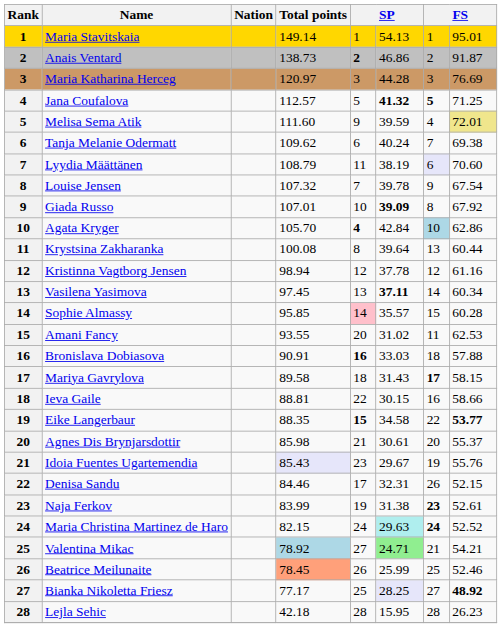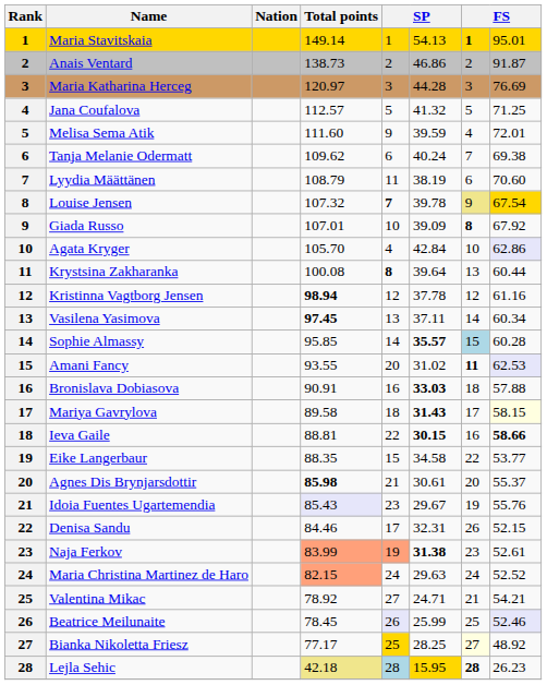Maria Stavitskaia | column 7: normal -> bold
Anais Ventard | column 5: bold -> normal
Jana Coufalova | column 6: bold -> normal
Jana Coufalova | column 7: bold -> normal
Melisa Sema Atik | column 8: khaki background -> no background
Lyydia Määttänen | column 7: lavender background -> no background
Louise Jensen | column 5: normal -> bold
Louise Jensen | column 7: no background -> khaki background
Louise Jensen | column 8: no background -> gold background
Giada Russo | column 6: bold -> normal
Giada Russo | column 7: normal -> bold
Agata Kryger | column 5: bold -> normal
Agata Kryger | column 7: lightblue background -> no background
Agata Kryger | column 8: no background -> lavender background
Krystsina Zakharanka | column 5: normal -> bold
Kristinna Vagtborg Jensen | Total points: normal -> bold
Vasilena Yasimova | Total points: normal -> bold
Vasilena Yasimova | column 6: bold -> normal
Sophie Almassy | column 5: pink background -> no background
Sophie Almassy | column 6: normal -> bold
Sophie Almassy | column 7: no background -> lightblue background
Amani Fancy | column 7: normal -> bold
Amani Fancy | column 8: no background -> lavender background
Bronislava Dobiasova | column 5: bold -> normal
Bronislava Dobiasova | column 6: normal -> bold
Mariya Gavrylova | column 6: normal -> bold
Mariya Gavrylova | column 7: bold -> normal
Mariya Gavrylova | column 8: no background -> lightyellow background
Ieva Gaile | column 6: normal -> bold
Ieva Gaile | column 8: normal -> bold
Eike Langerbaur | column 5: bold -> normal
Eike Langerbaur | column 8: bold -> normal
Agnes Dis Brynjarsdottir | Total points: normal -> bold
Naja Ferkov | Total points: no background -> lightsalmon background
Naja Ferkov | column 5: no background -> lightsalmon background
Naja Ferkov | column 6: normal -> bold
Naja Ferkov | column 7: bold -> normal
Maria Christina Martinez de Haro | Total points: no background -> lightsalmon background
Maria Christina Martinez de Haro | column 6: paleturquoise background -> no background
Maria Christina Martinez de Haro | column 7: bold -> normal
Valentina Mikac | Total points: lightblue background -> no background
Valentina Mikac | column 6: lightgreen background -> no background
Beatrice Meilunaite | Total points: lightsalmon background -> no background
Beatrice Meilunaite | column 5: no background -> lavender background
Beatrice Meilunaite | column 8: no background -> lavender background
Bianka Nikoletta Friesz | column 5: no background -> gold background
Bianka Nikoletta Friesz | column 6: lavender background -> no background
Bianka Nikoletta Friesz | column 7: no background -> lightyellow background
Bianka Nikoletta Friesz | column 8: bold -> normal
Lejla Sehic | Total points: no background -> khaki background
Lejla Sehic | column 5: no background -> lightblue background
Lejla Sehic | column 6: no background -> gold background
Lejla Sehic | column 7: normal -> bold
